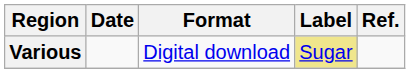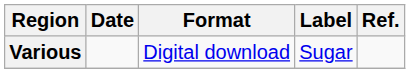Various | Label: khaki background -> no background
